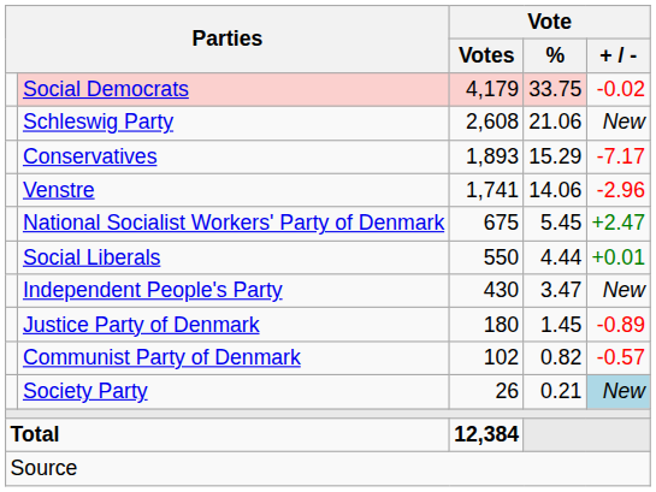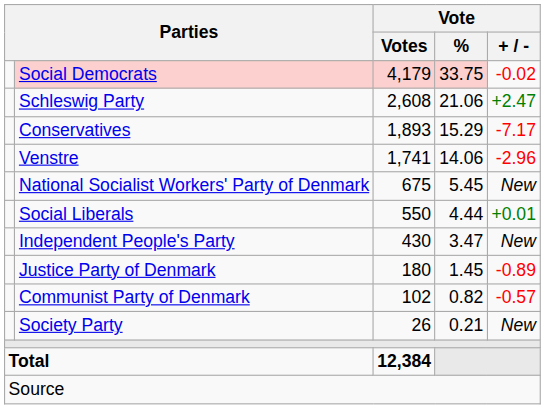Schleswig Party | Vote / + / -: New -> +2.47
National Socialist Workers' Party of Denmark | Vote / + / -: +2.47 -> New
Society Party | Vote / + / -: lightblue background -> no background
